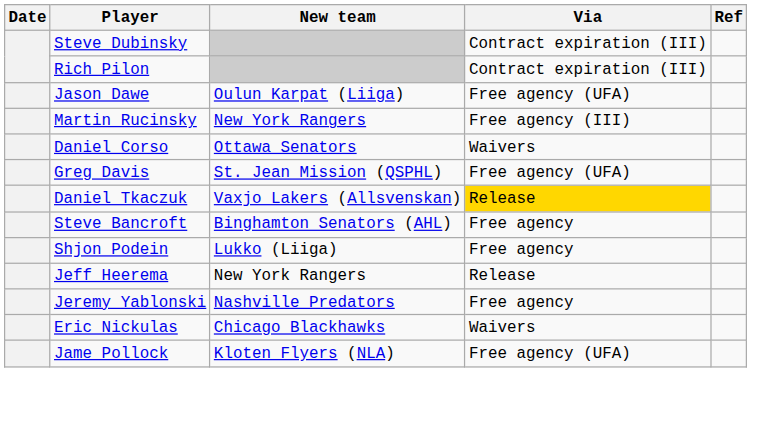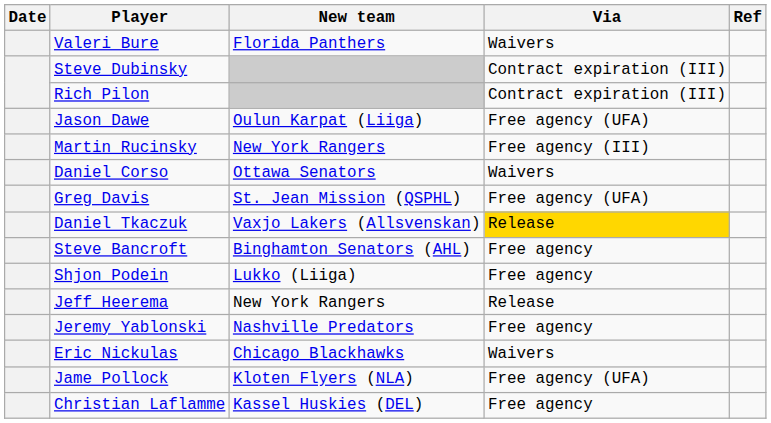+ row: Valeri Bure | Florida Panthers | Waivers
+ row: Christian Laflamme | Kassel Huskies (DEL) | Free agency
